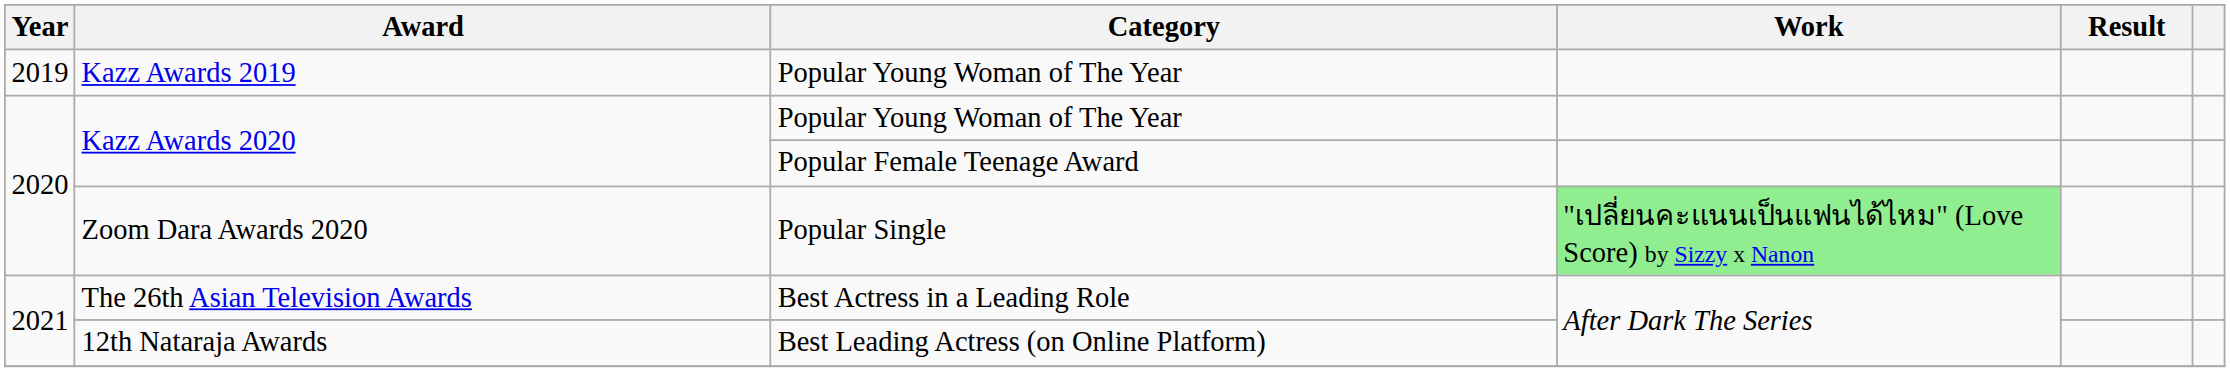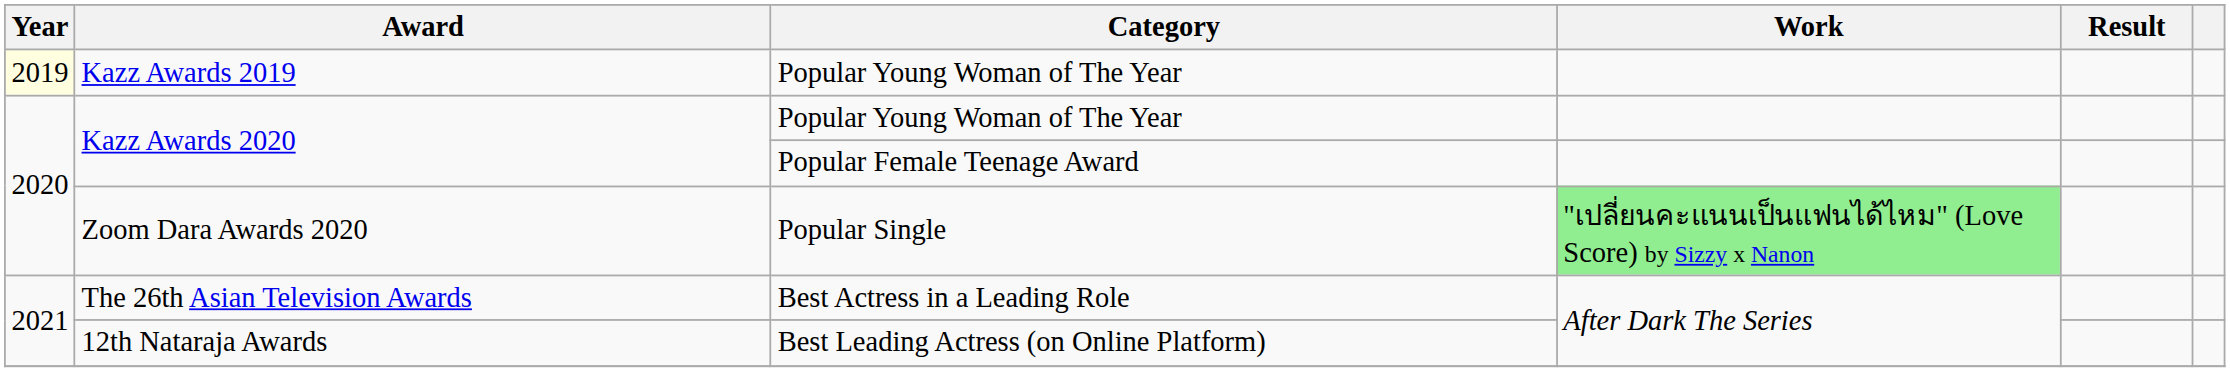Kazz Awards 2019 | Year: no background -> lightyellow background
